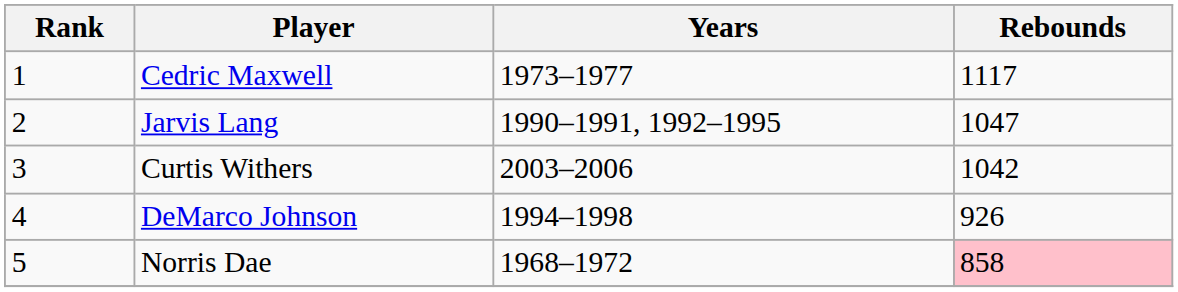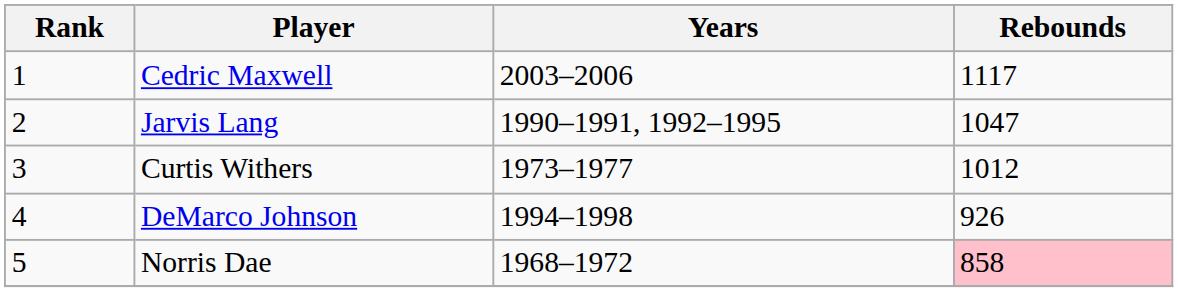Cedric Maxwell | Years: 1973–1977 -> 2003–2006
Curtis Withers | Years: 2003–2006 -> 1973–1977
Curtis Withers | Rebounds: 1042 -> 1012
